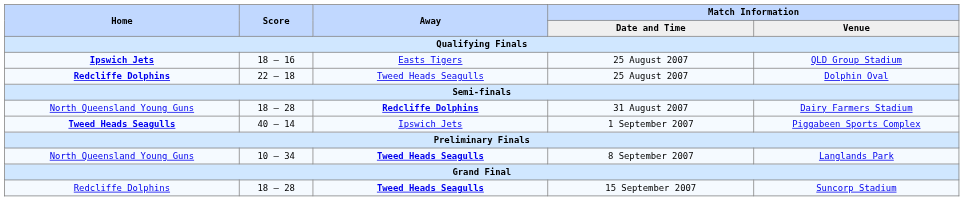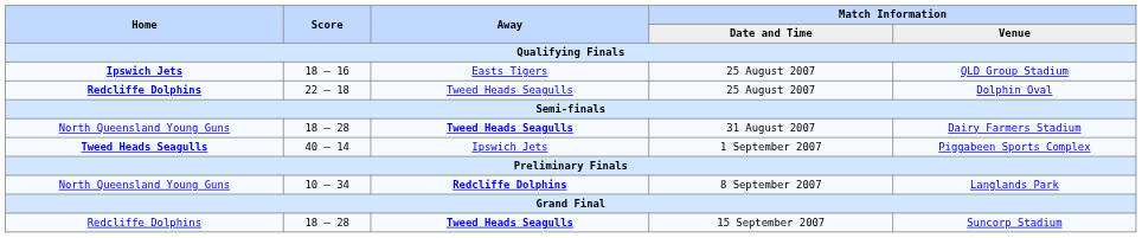31 August 2007 | Away: Redcliffe Dolphins -> Tweed Heads Seagulls
8 September 2007 | Away: Tweed Heads Seagulls -> Redcliffe Dolphins
